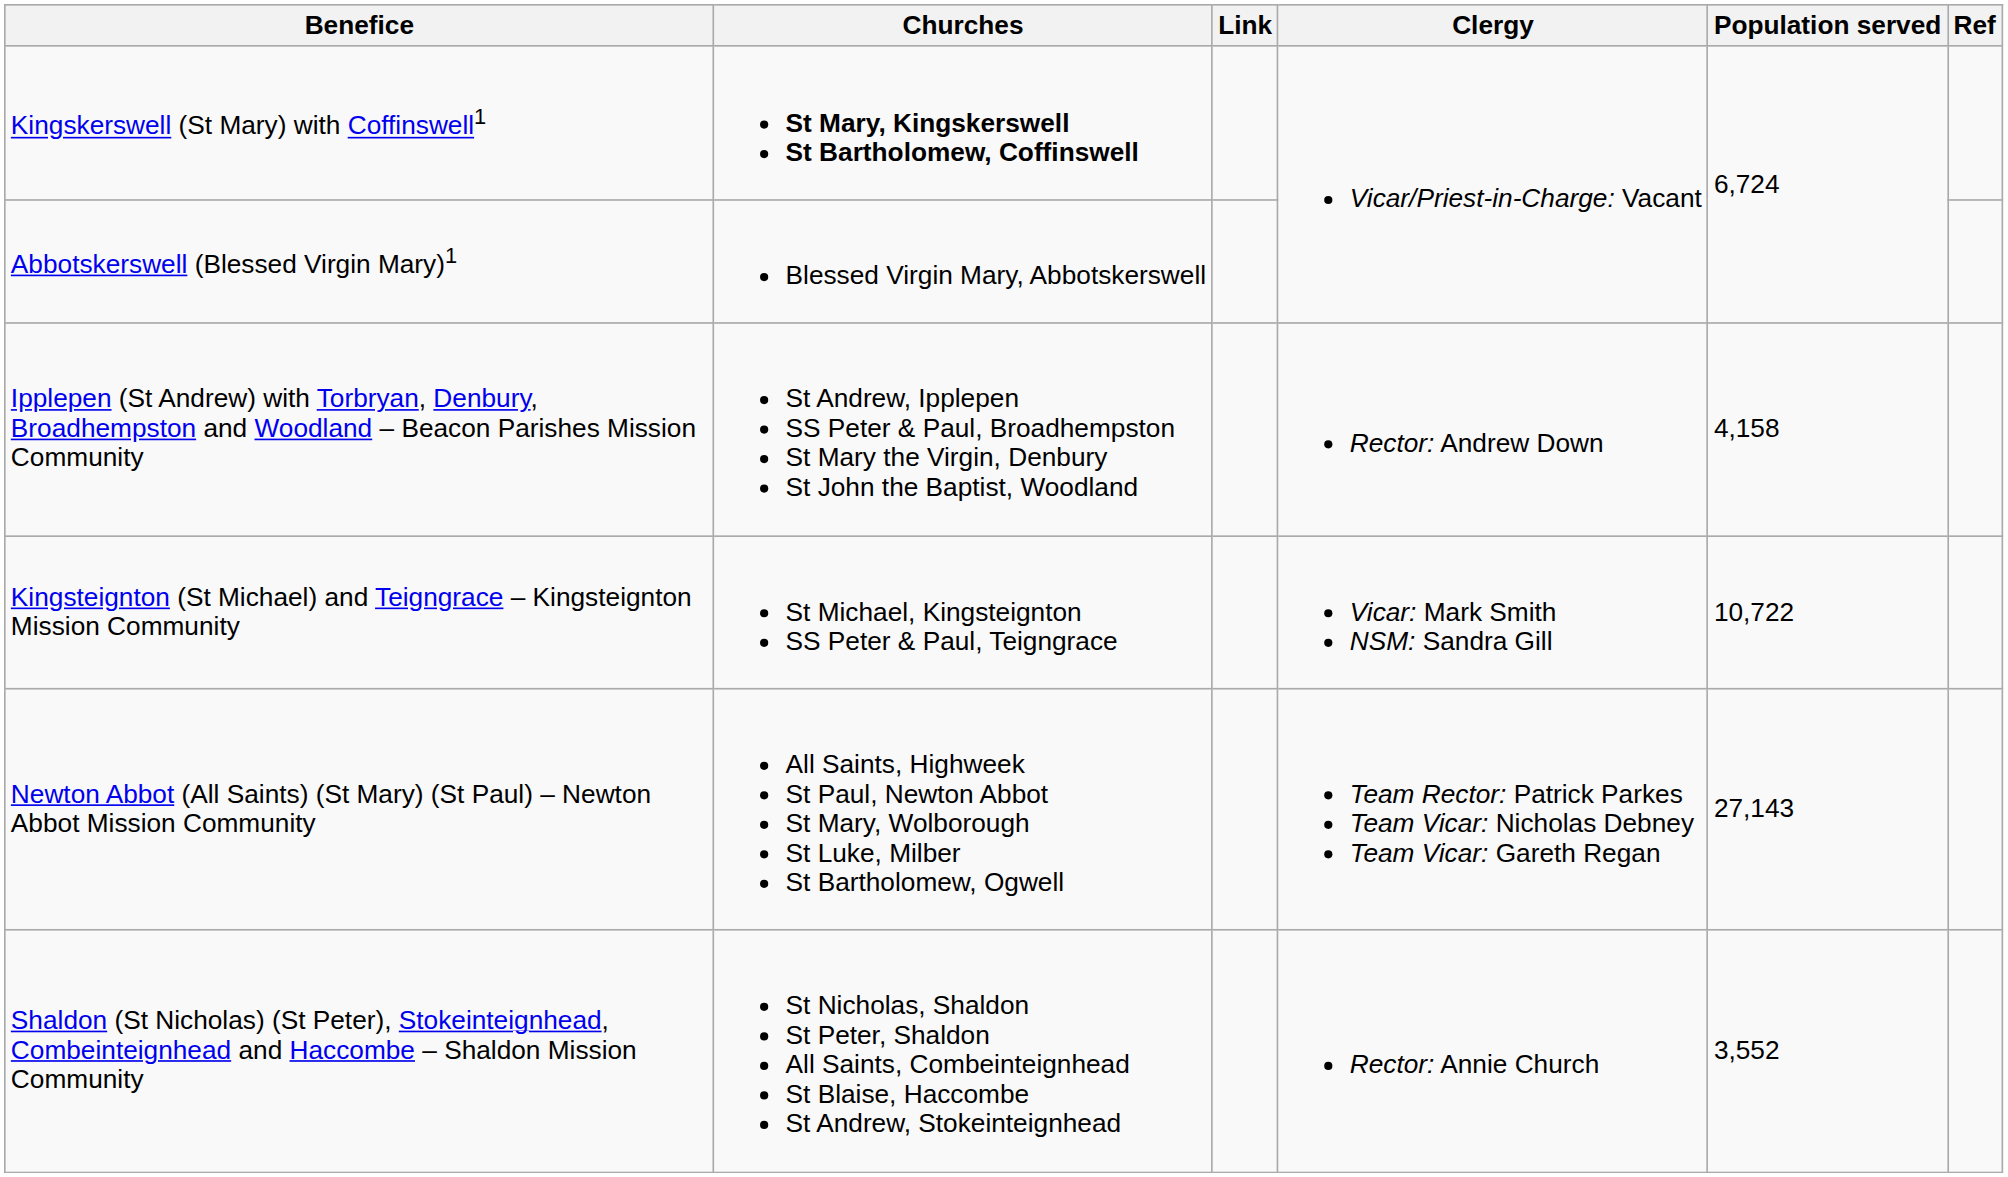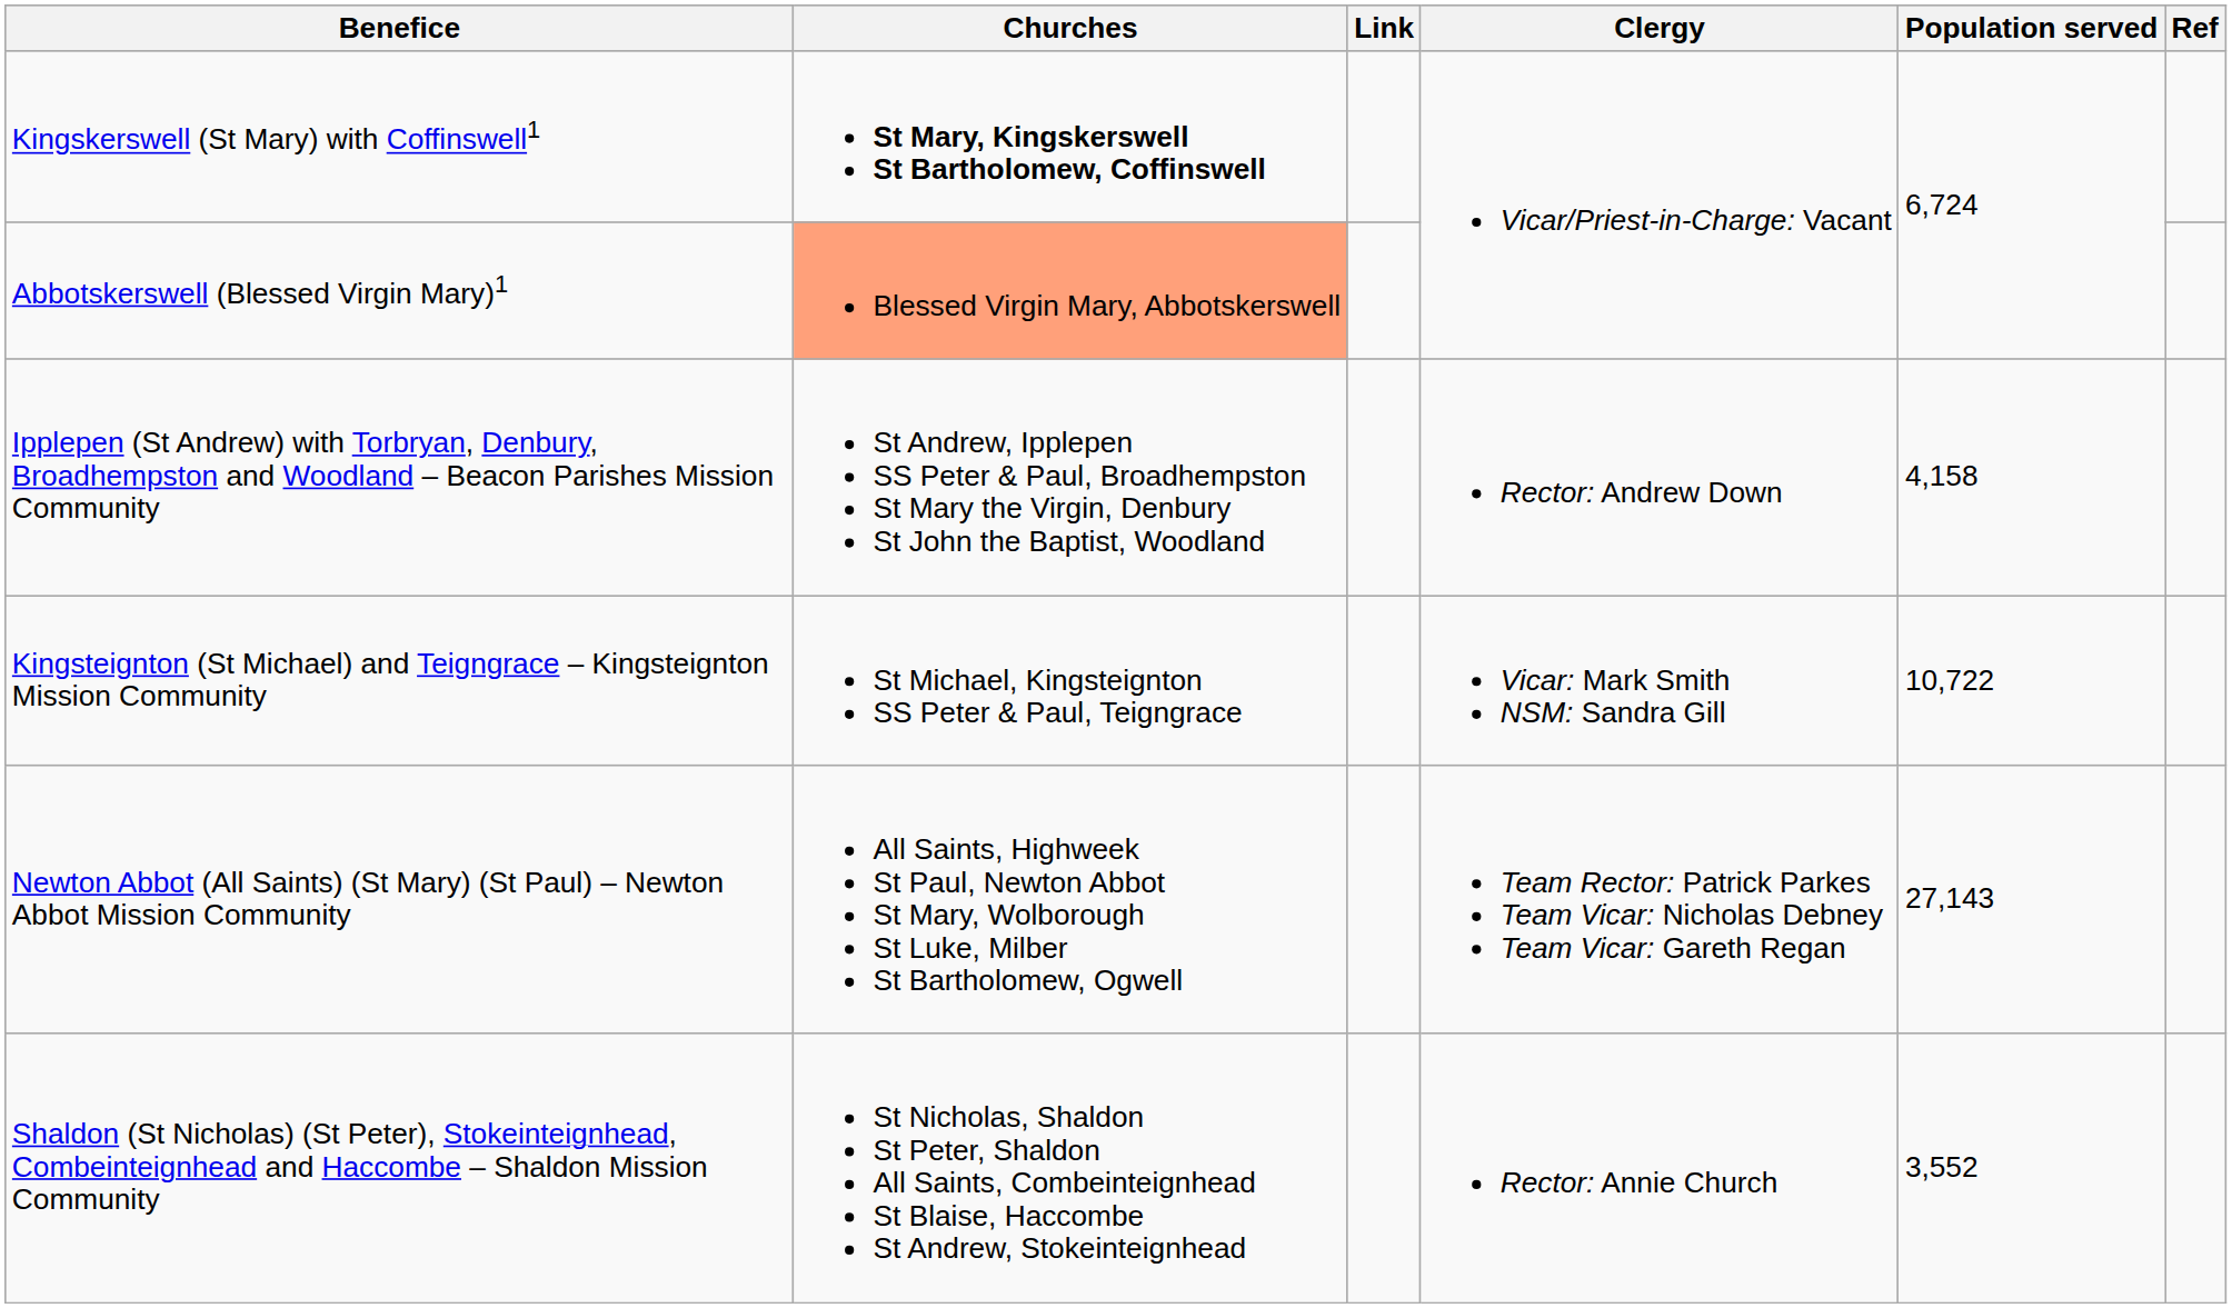Abbotskerswell (Blessed Virgin Mary)1 | Churches: no background -> lightsalmon background
